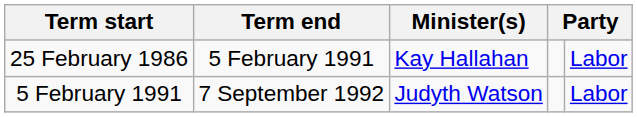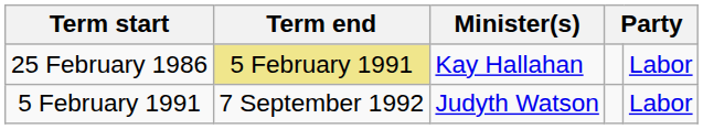25 February 1986 | Term end: no background -> khaki background
